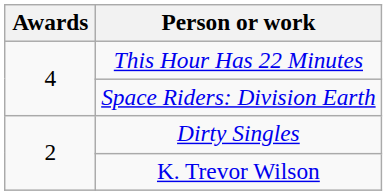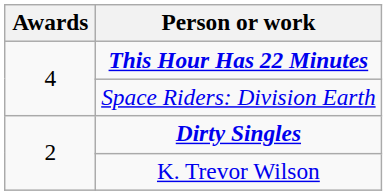This Hour Has 22 Minutes | Person or work: normal -> bold
Dirty Singles | Person or work: normal -> bold
